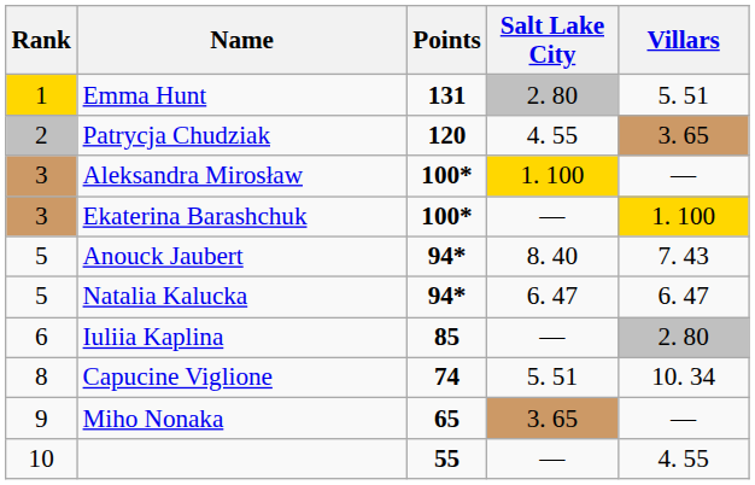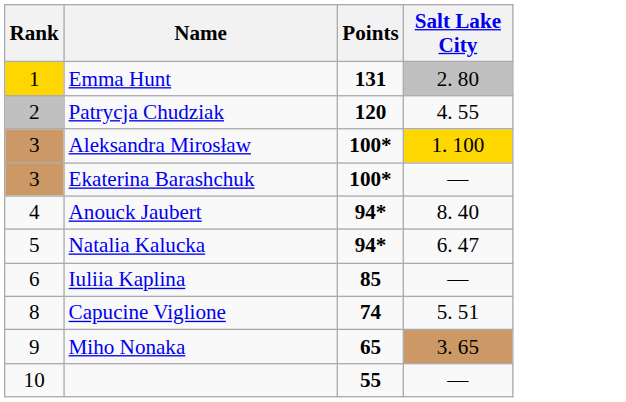- column: Villars | 5. 51 | 3. 65 | — | 1. 100 | 7. 43 | 6. 47 | 2. 80 | 10. 34 | — | 4. 55
Anouck Jaubert | Rank: 5 -> 4
